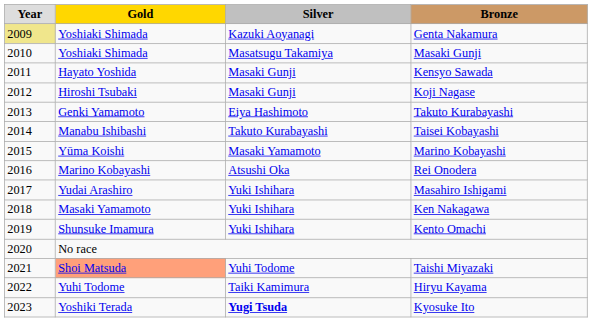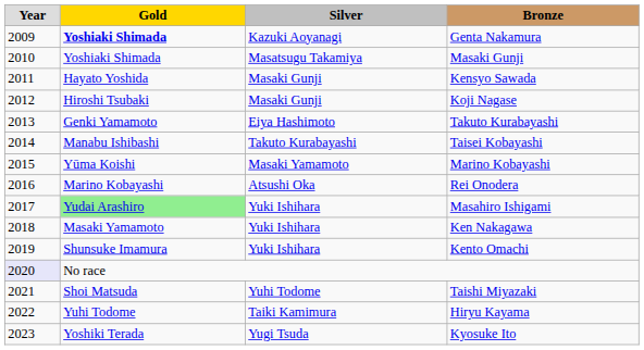Genta Nakamura | Year: khaki background -> no background
Genta Nakamura | Gold: normal -> bold
Masahiro Ishigami | Gold: no background -> lightgreen background
No race | Year: no background -> lavender background
Taishi Miyazaki | Gold: lightsalmon background -> no background
Kyosuke Ito | Silver: bold -> normal
